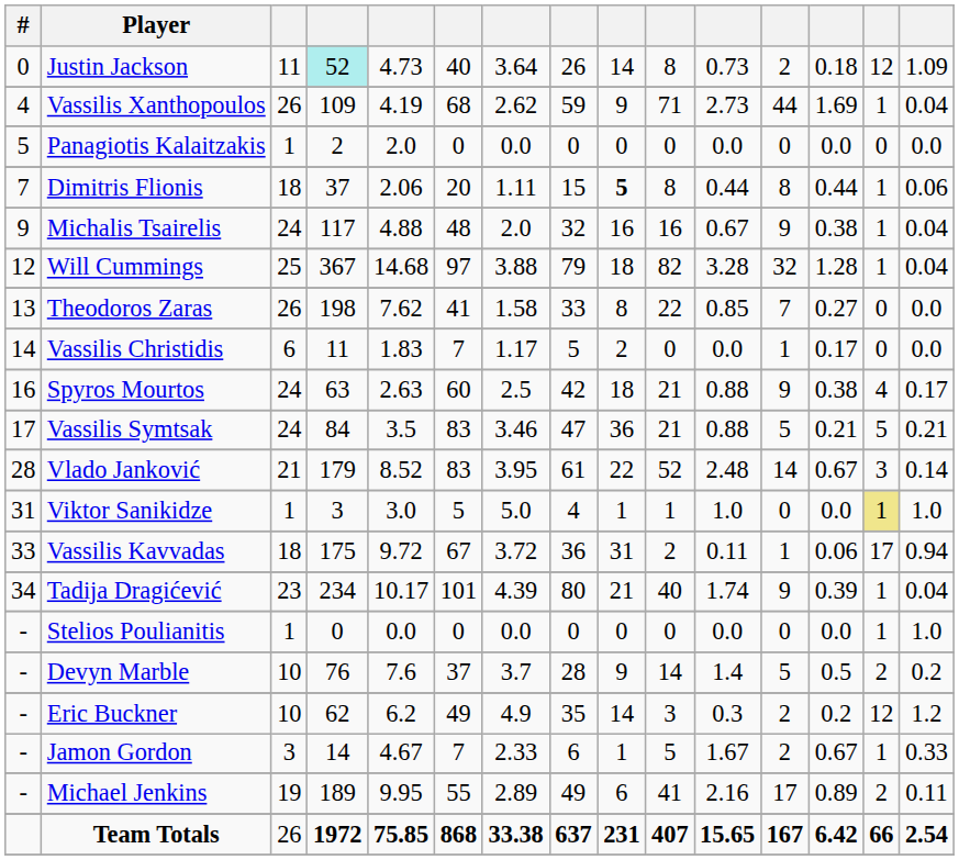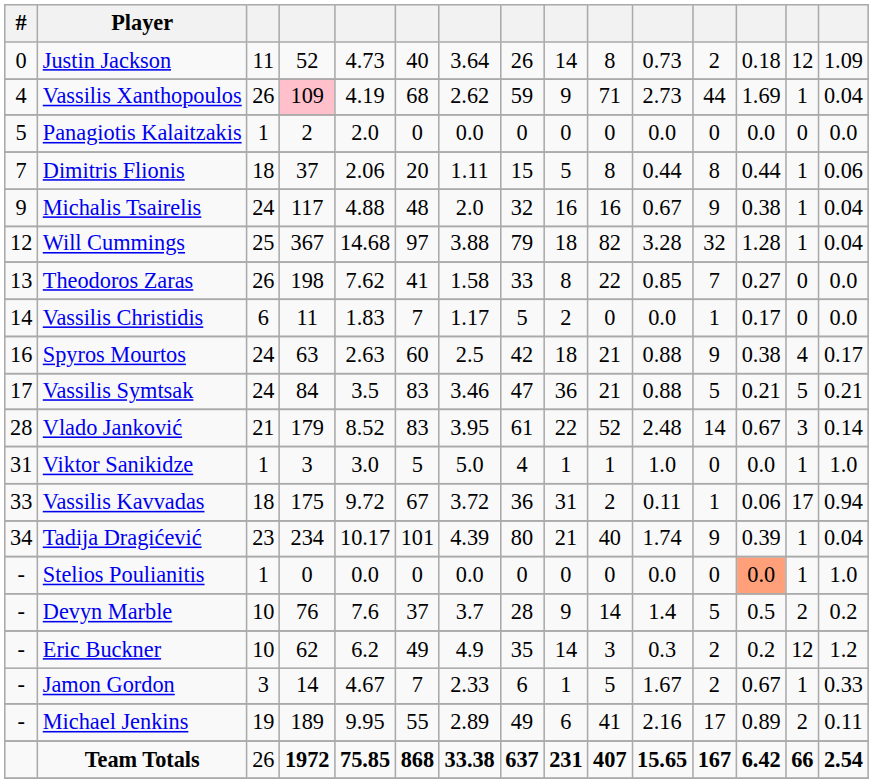Justin Jackson | column 4: paleturquoise background -> no background
Vassilis Xanthopoulos | column 4: no background -> pink background
Dimitris Flionis | column 9: bold -> normal
Viktor Sanikidze | column 14: khaki background -> no background
Stelios Poulianitis | column 13: no background -> lightsalmon background
